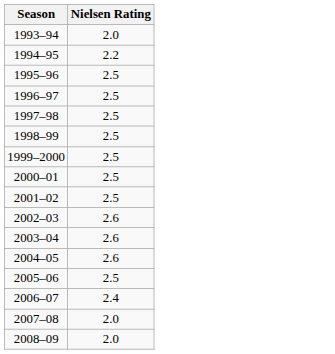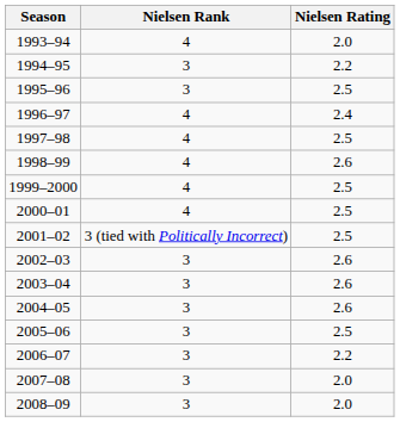+ column: Nielsen Rank | 4 | 3 | 3 | 4 | 4 | 4 | 4 | 4 | 3 (tied with Politically Incorrect) | 3 | 3 | 3 | 3 | 3 | 3 | 3
1996–97 | Nielsen Rating: 2.5 -> 2.4
1998–99 | Nielsen Rating: 2.5 -> 2.6
2006–07 | Nielsen Rating: 2.4 -> 2.2
